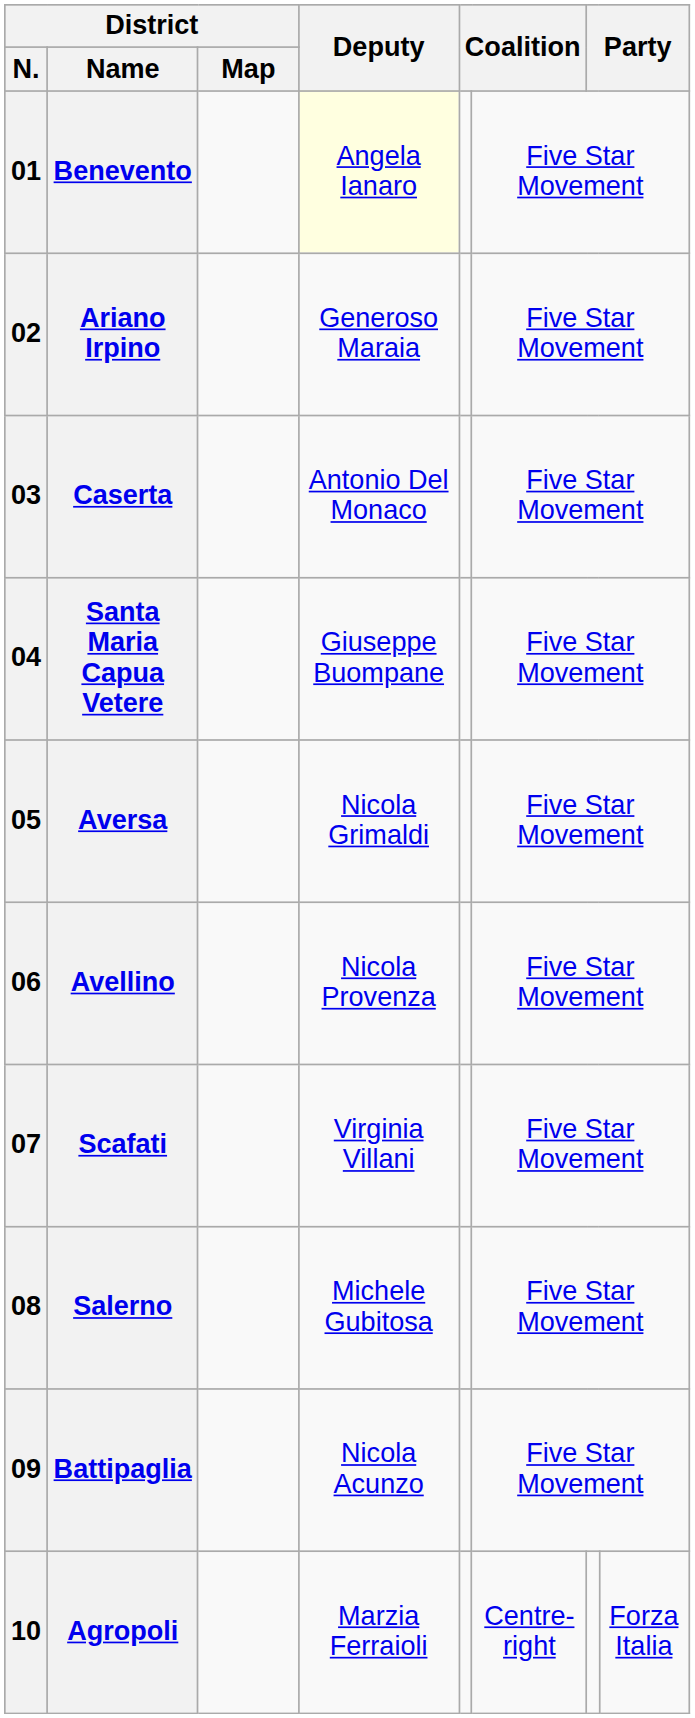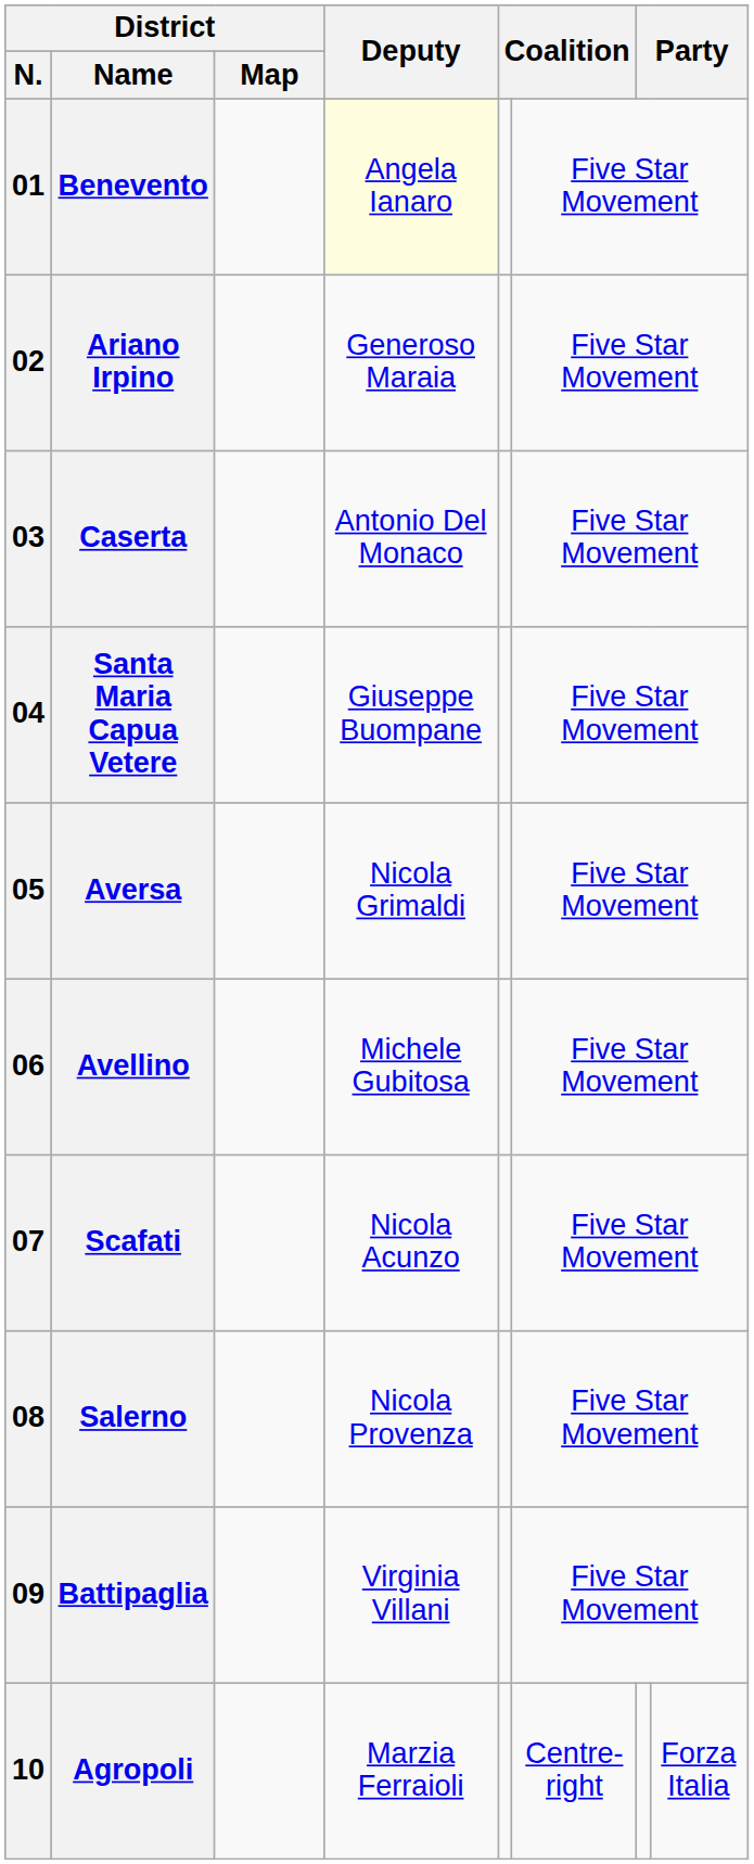Avellino | Deputy: Nicola Provenza -> Michele Gubitosa
Scafati | Deputy: Virginia Villani -> Nicola Acunzo
Salerno | Deputy: Michele Gubitosa -> Nicola Provenza
Battipaglia | Deputy: Nicola Acunzo -> Virginia Villani
